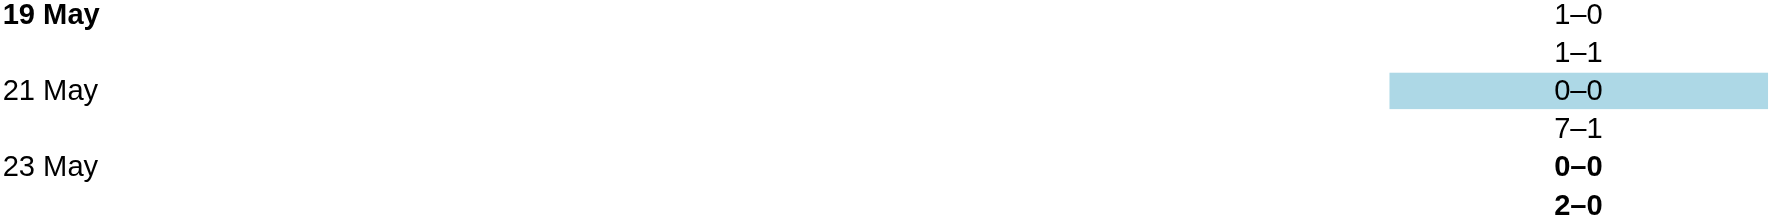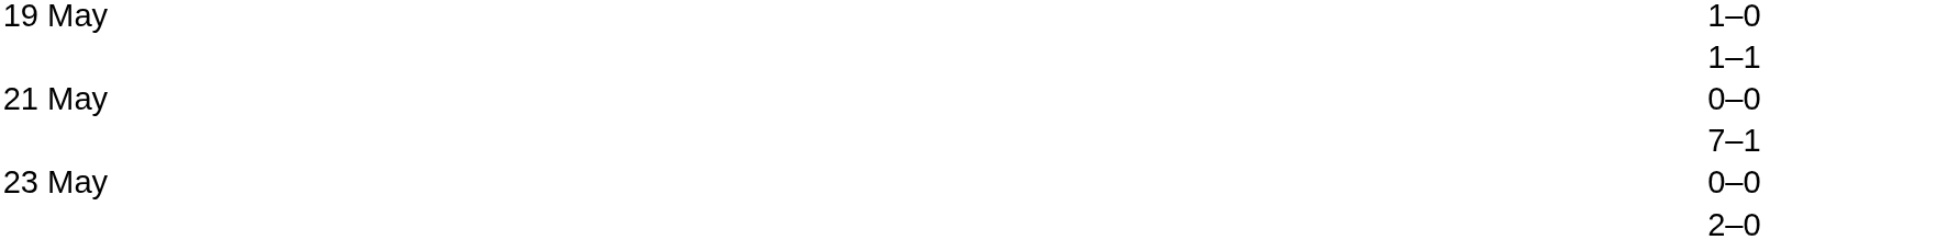1–0 | column 1: bold -> normal
21 May / 0–0 | column 2: lightblue background -> no background
23 May / 0–0 | column 2: bold -> normal
2–0 | column 2: bold -> normal
